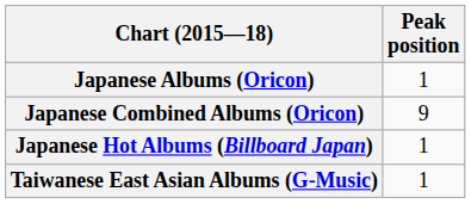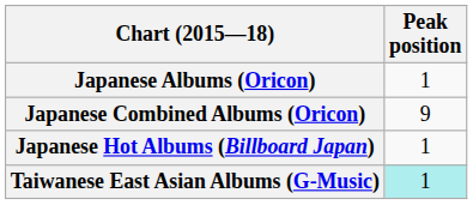Taiwanese East Asian Albums (G-Music) | Peak position: no background -> paleturquoise background
